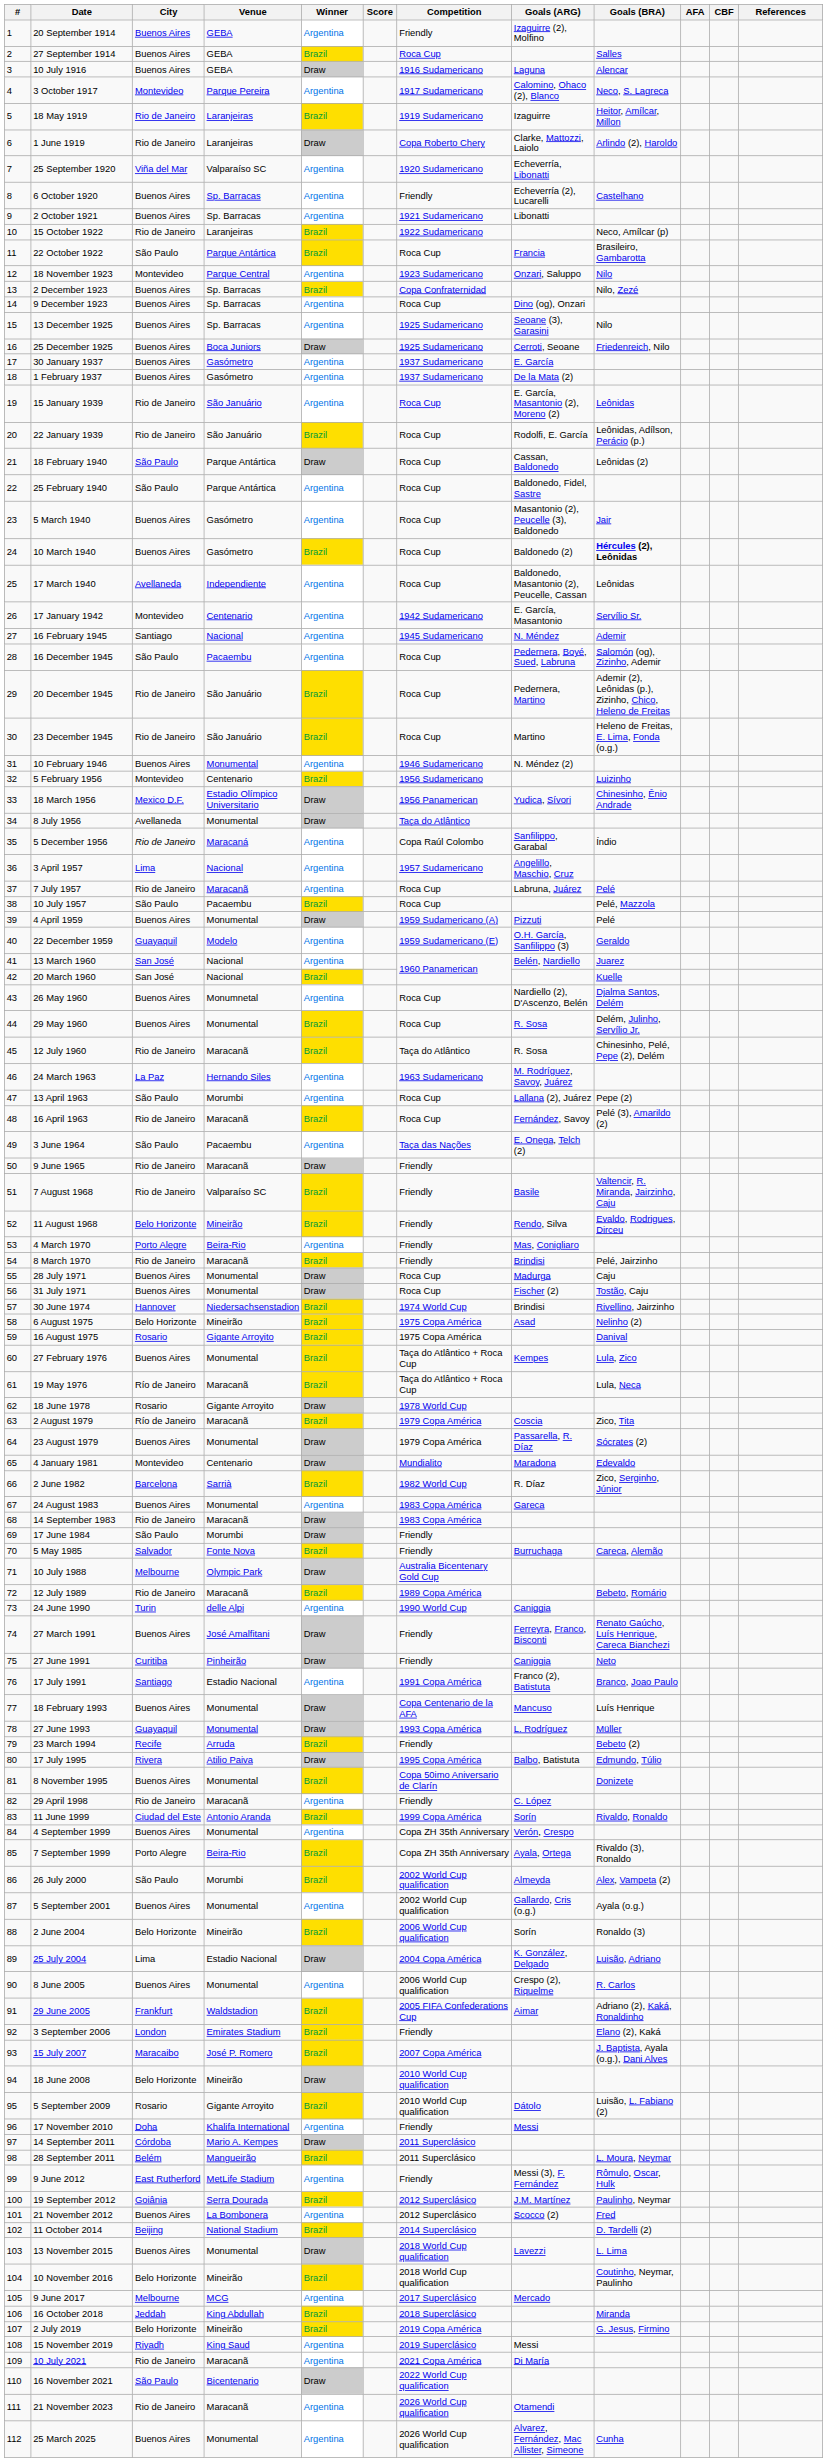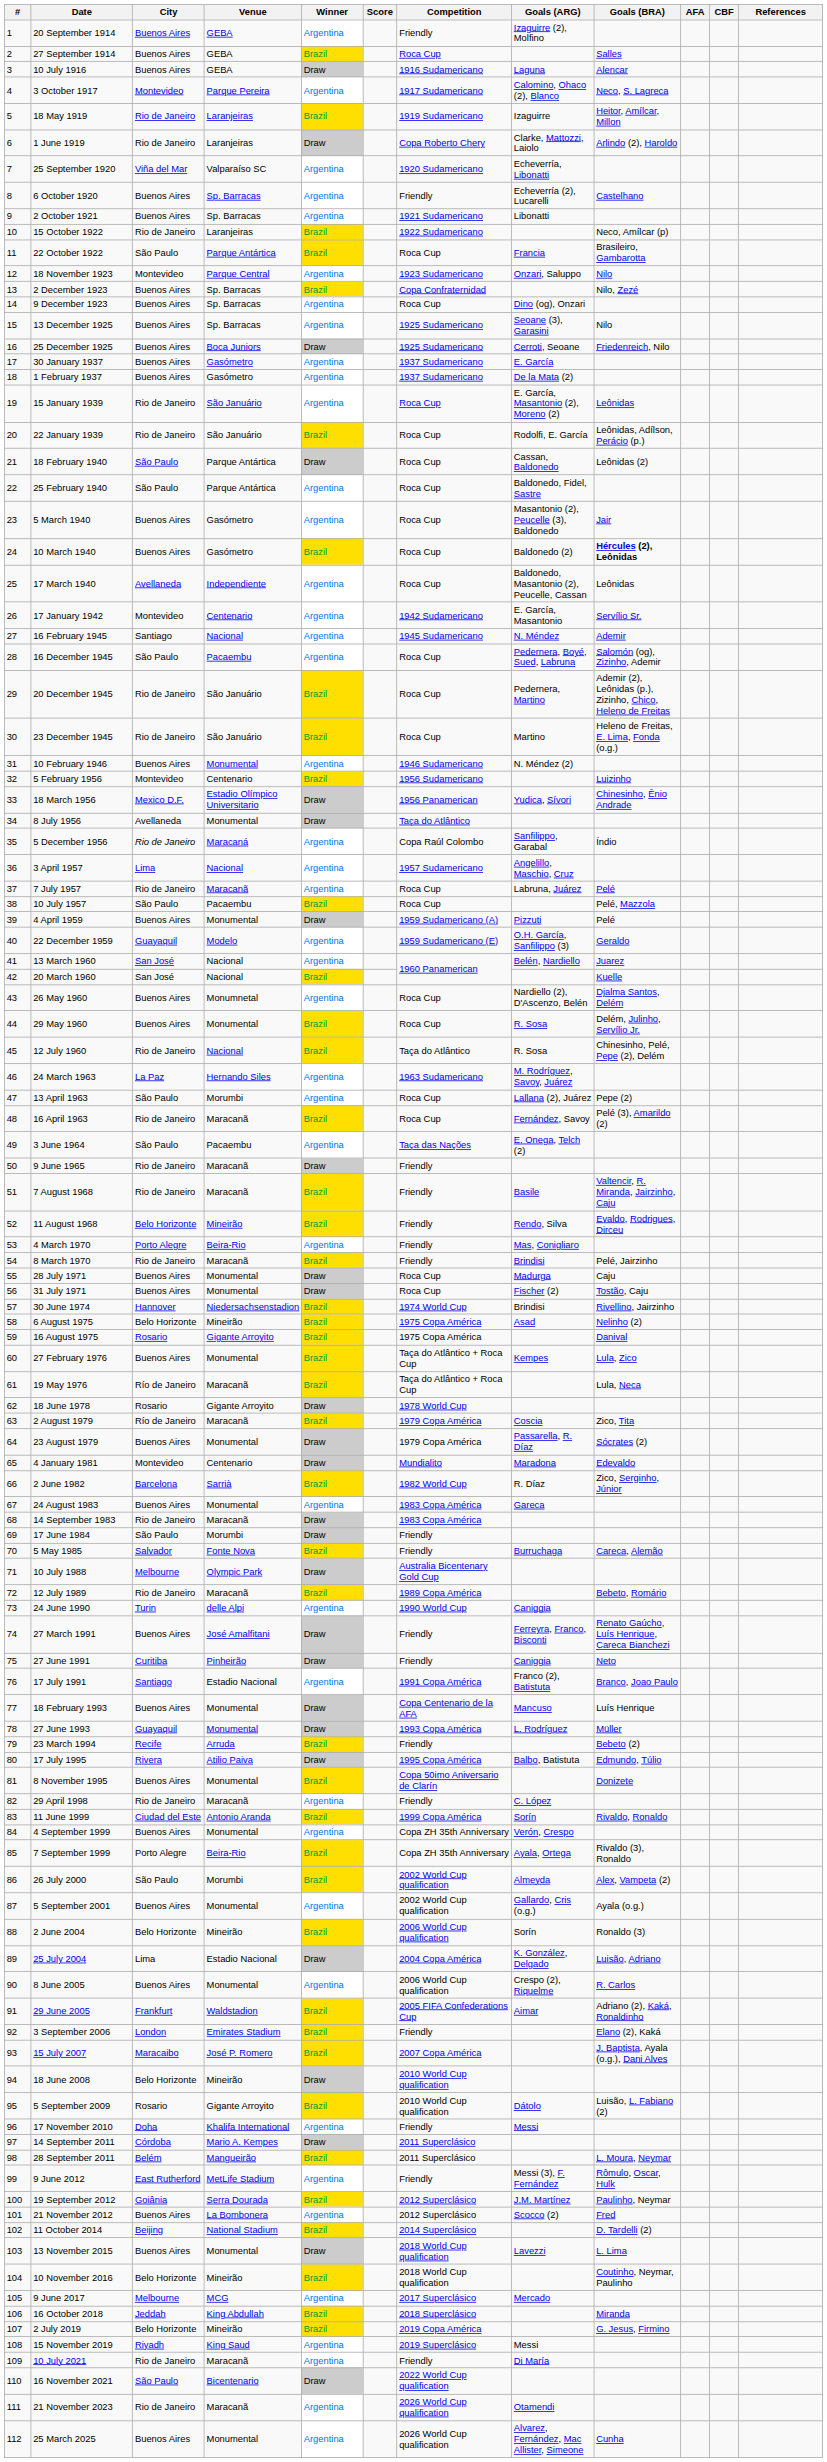12 July 1960 | Venue: Maracanã -> Nacional
7 August 1968 | Venue: Valparaíso SC -> Maracanã
10 July 2021 | Competition: 2021 Copa América -> Friendly
